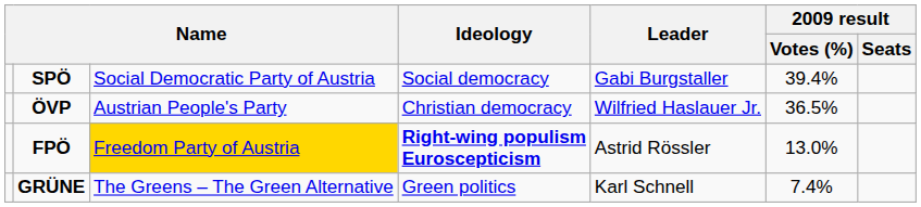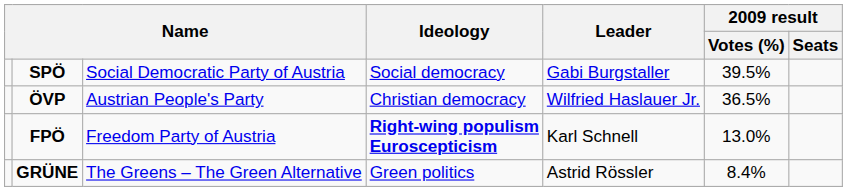SPÖ | 2009 result / Votes (%): 39.4% -> 39.5%
FPÖ | column 3: gold background -> no background
FPÖ | Leader: Astrid Rössler -> Karl Schnell
GRÜNE | Leader: Karl Schnell -> Astrid Rössler
GRÜNE | 2009 result / Votes (%): 7.4% -> 8.4%
